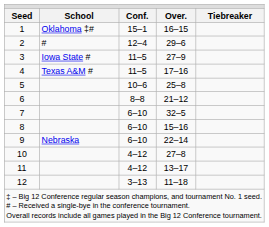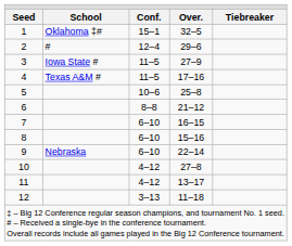1 | column 4: 16–15 -> 32–5
7 | column 4: 32–5 -> 16–15
